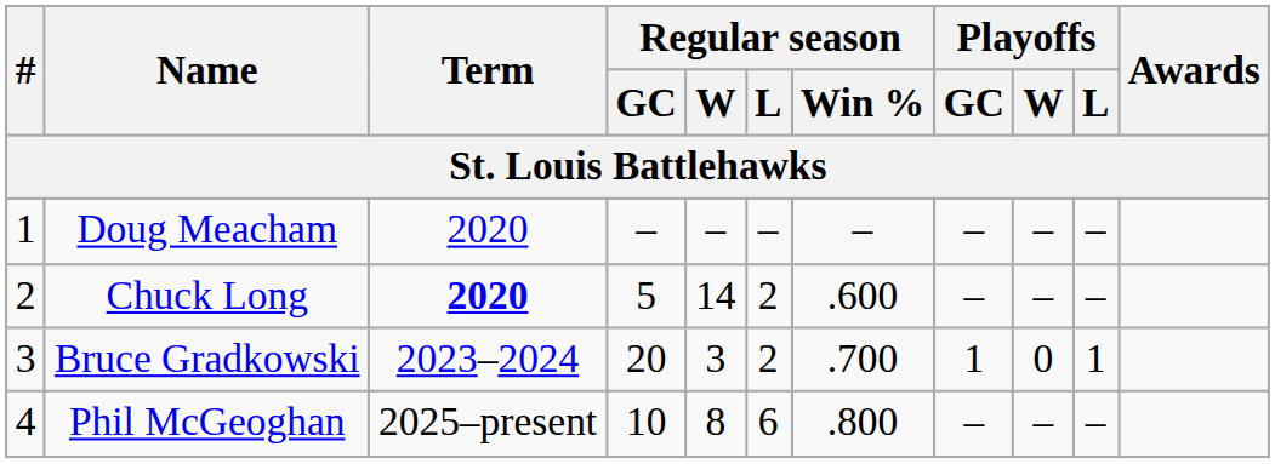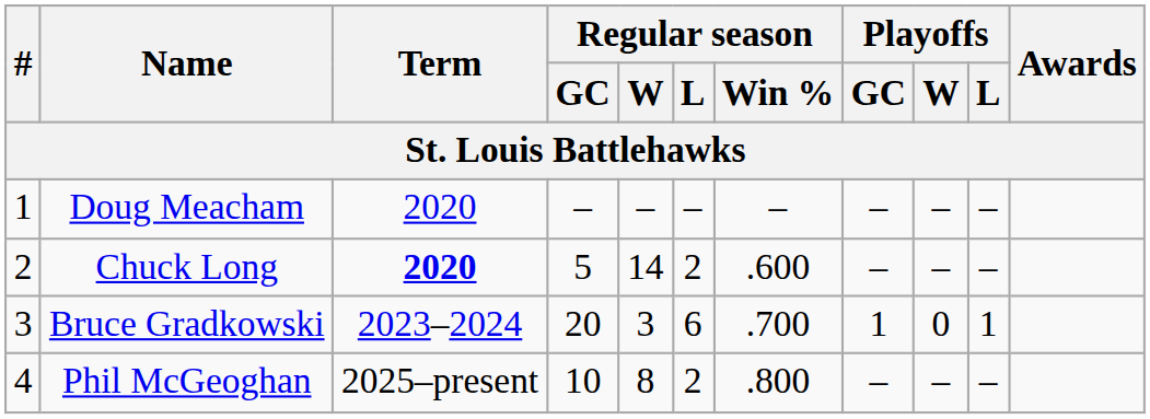Bruce Gradkowski | Regular season / L: 2 -> 6
Phil McGeoghan | Regular season / L: 6 -> 2
